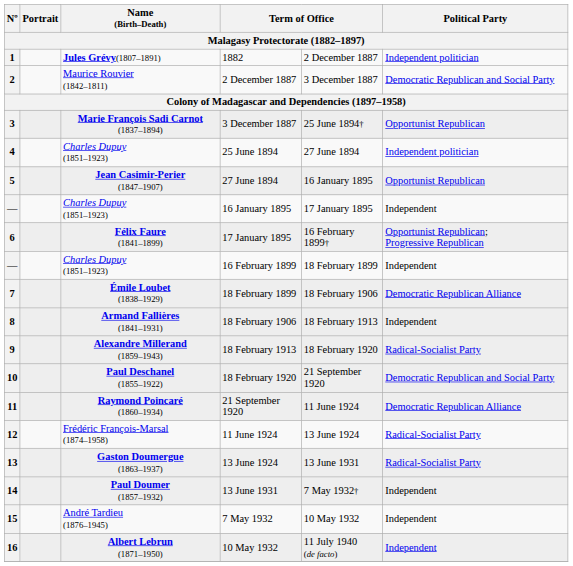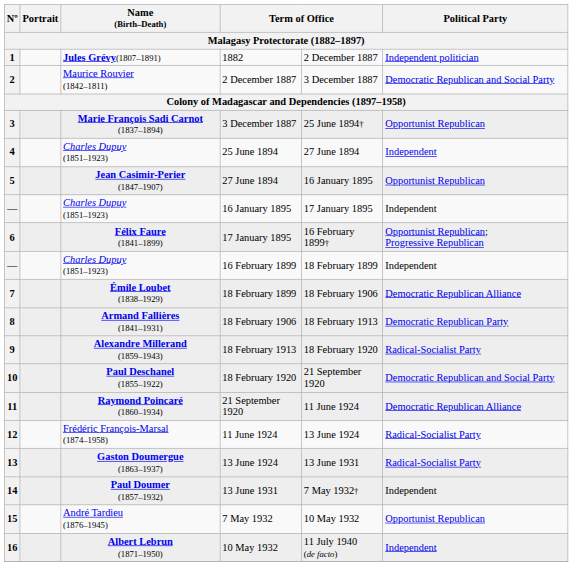4 | Political Party: Independent politician -> Independent
8 | Political Party: Independent -> Democratic Republican Party
15 | Political Party: Independent -> Opportunist Republican
